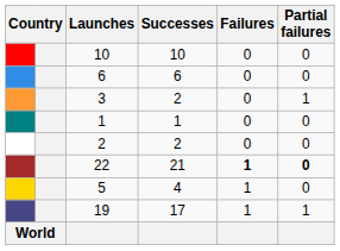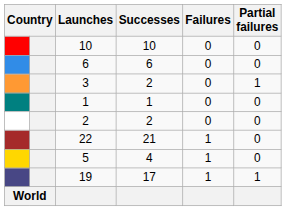22 | Failures: bold -> normal
22 | Partial failures: bold -> normal
